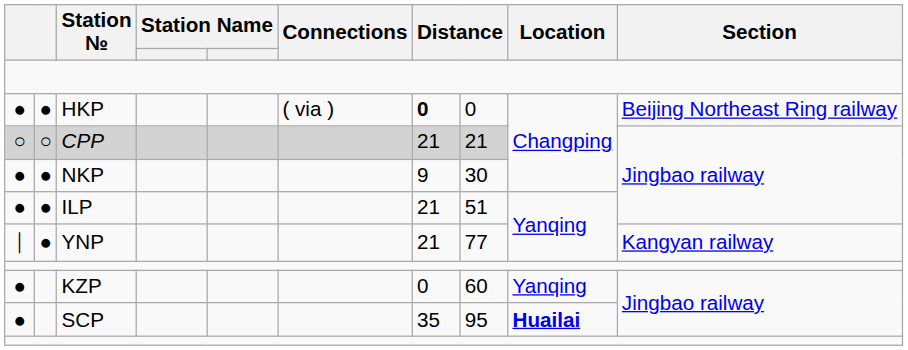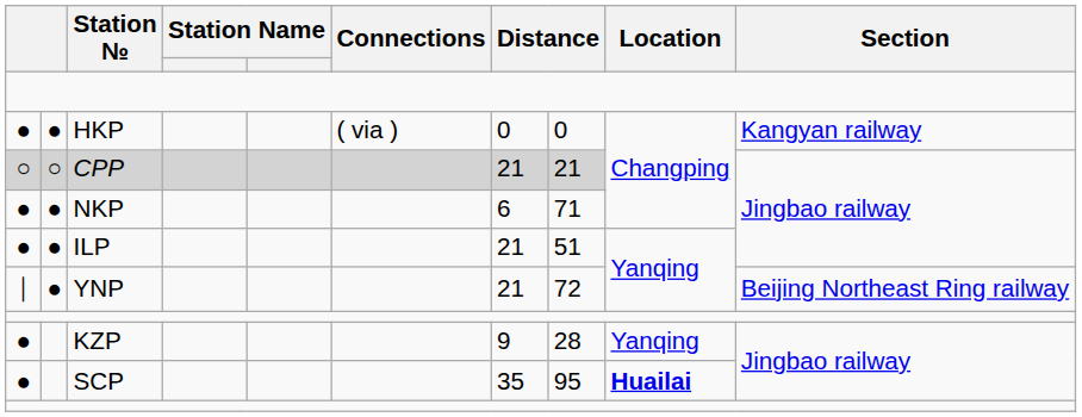HKP | column 7: bold -> normal
HKP | Section: Beijing Northeast Ring railway -> Kangyan railway
NKP | column 7: 9 -> 6
NKP | column 8: 30 -> 71
YNP | column 8: 77 -> 72
YNP | Section: Kangyan railway -> Beijing Northeast Ring railway
KZP | column 7: 0 -> 9
KZP | column 8: 60 -> 28
